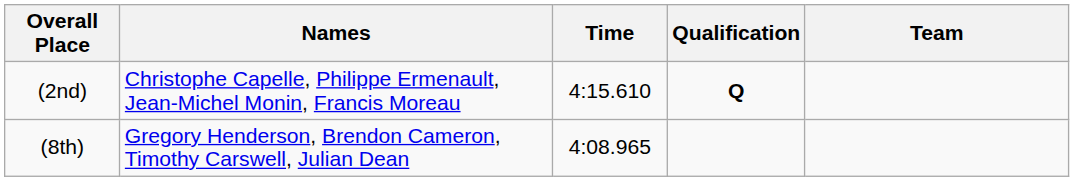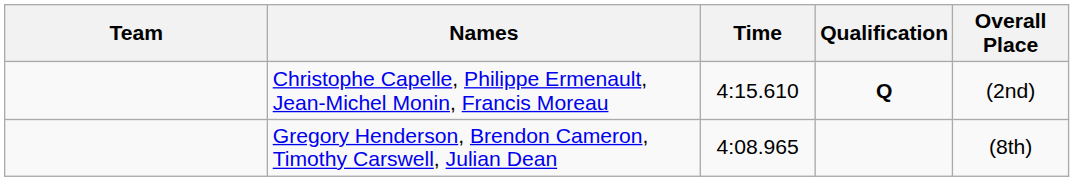columns swapped: Team <-> Overall Place
